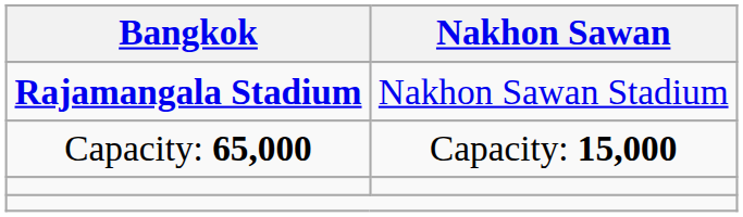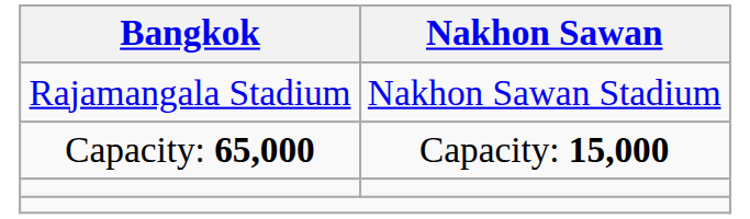row 2 | Bangkok: bold -> normal
